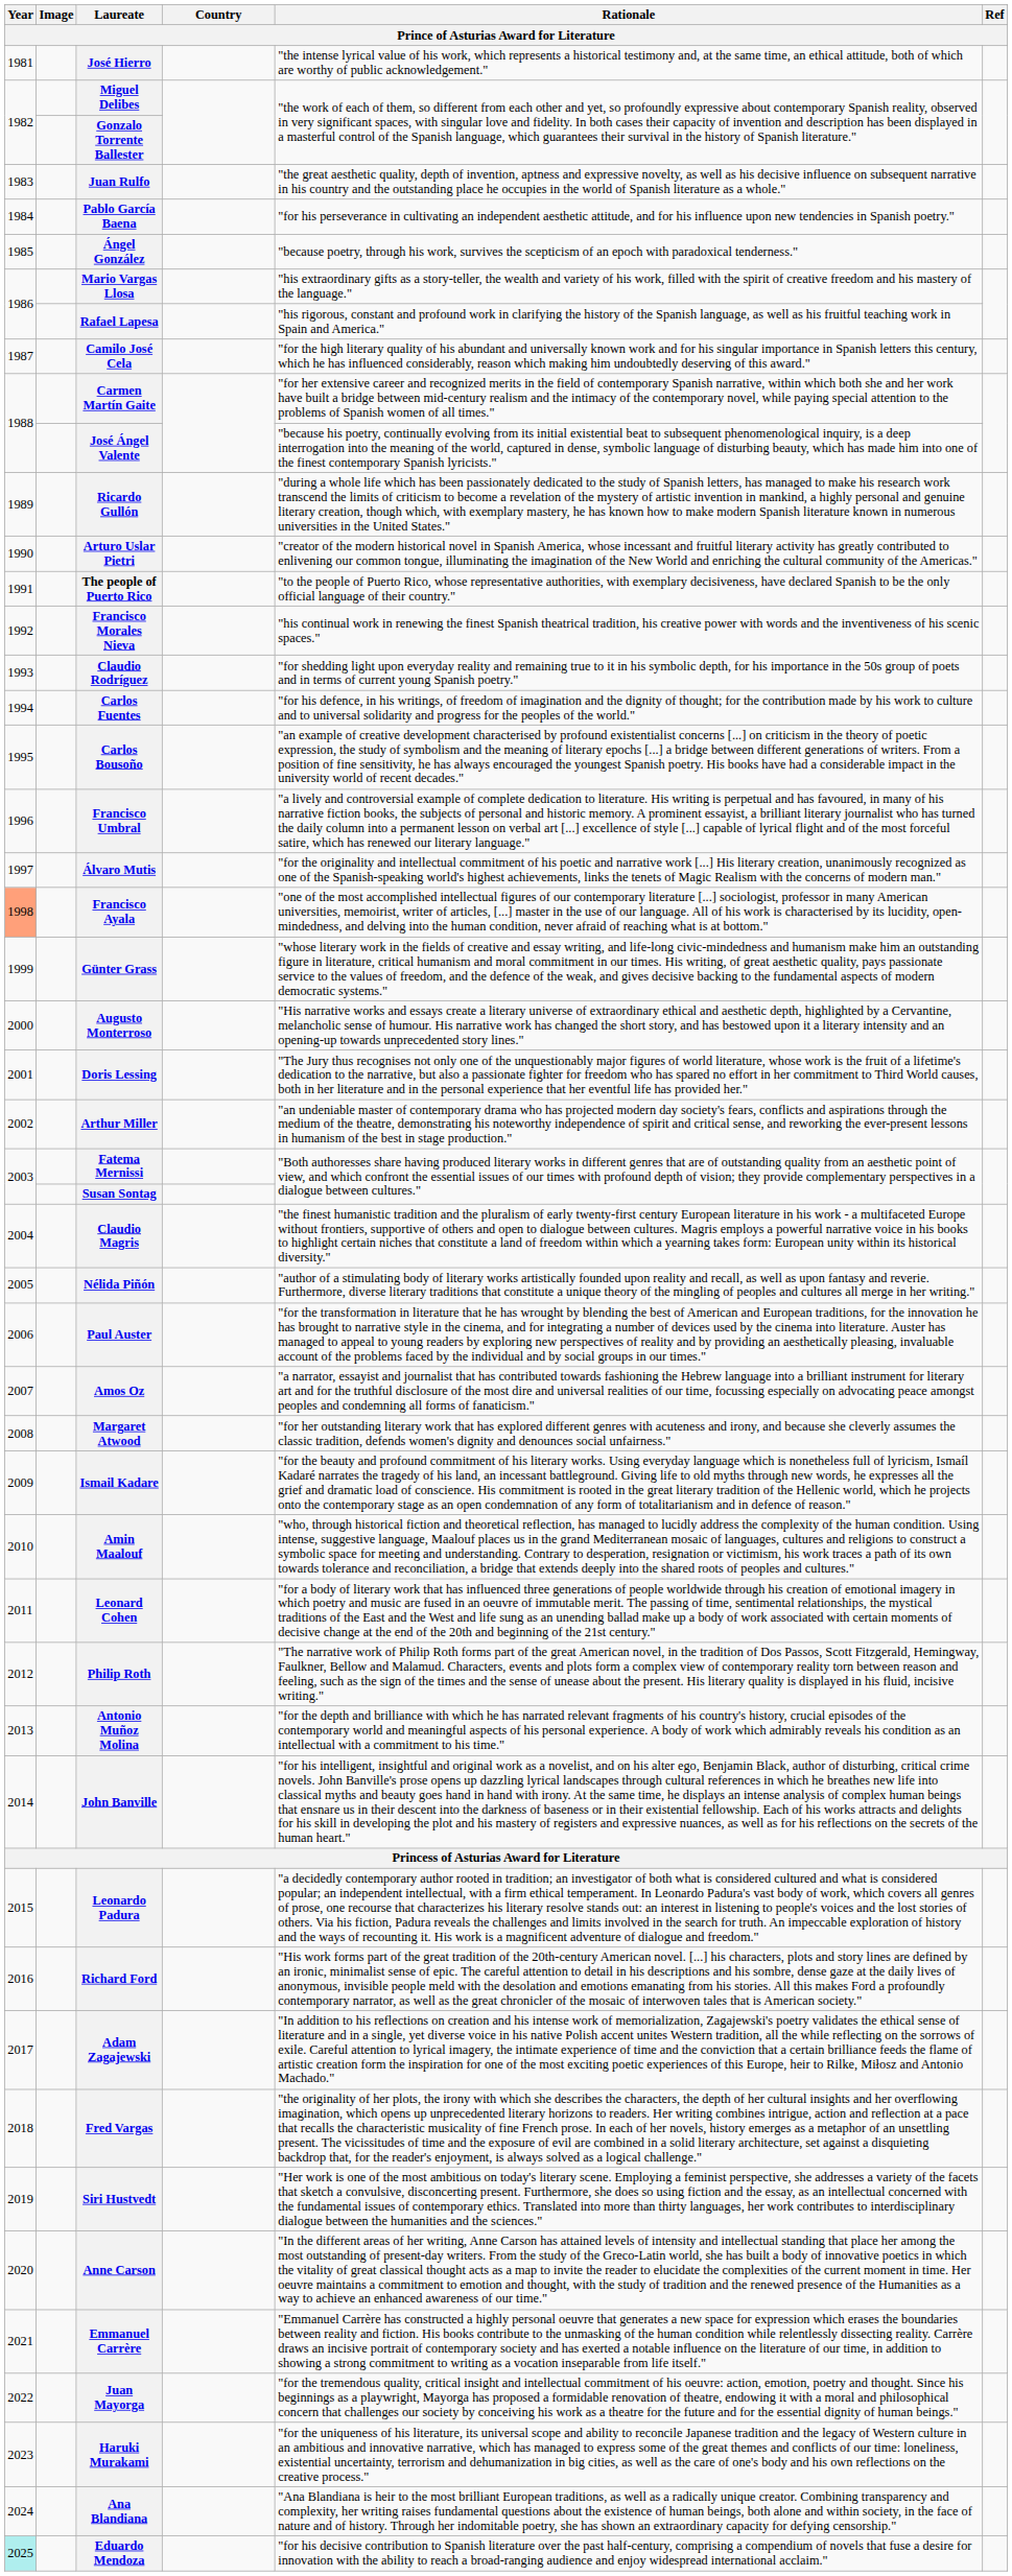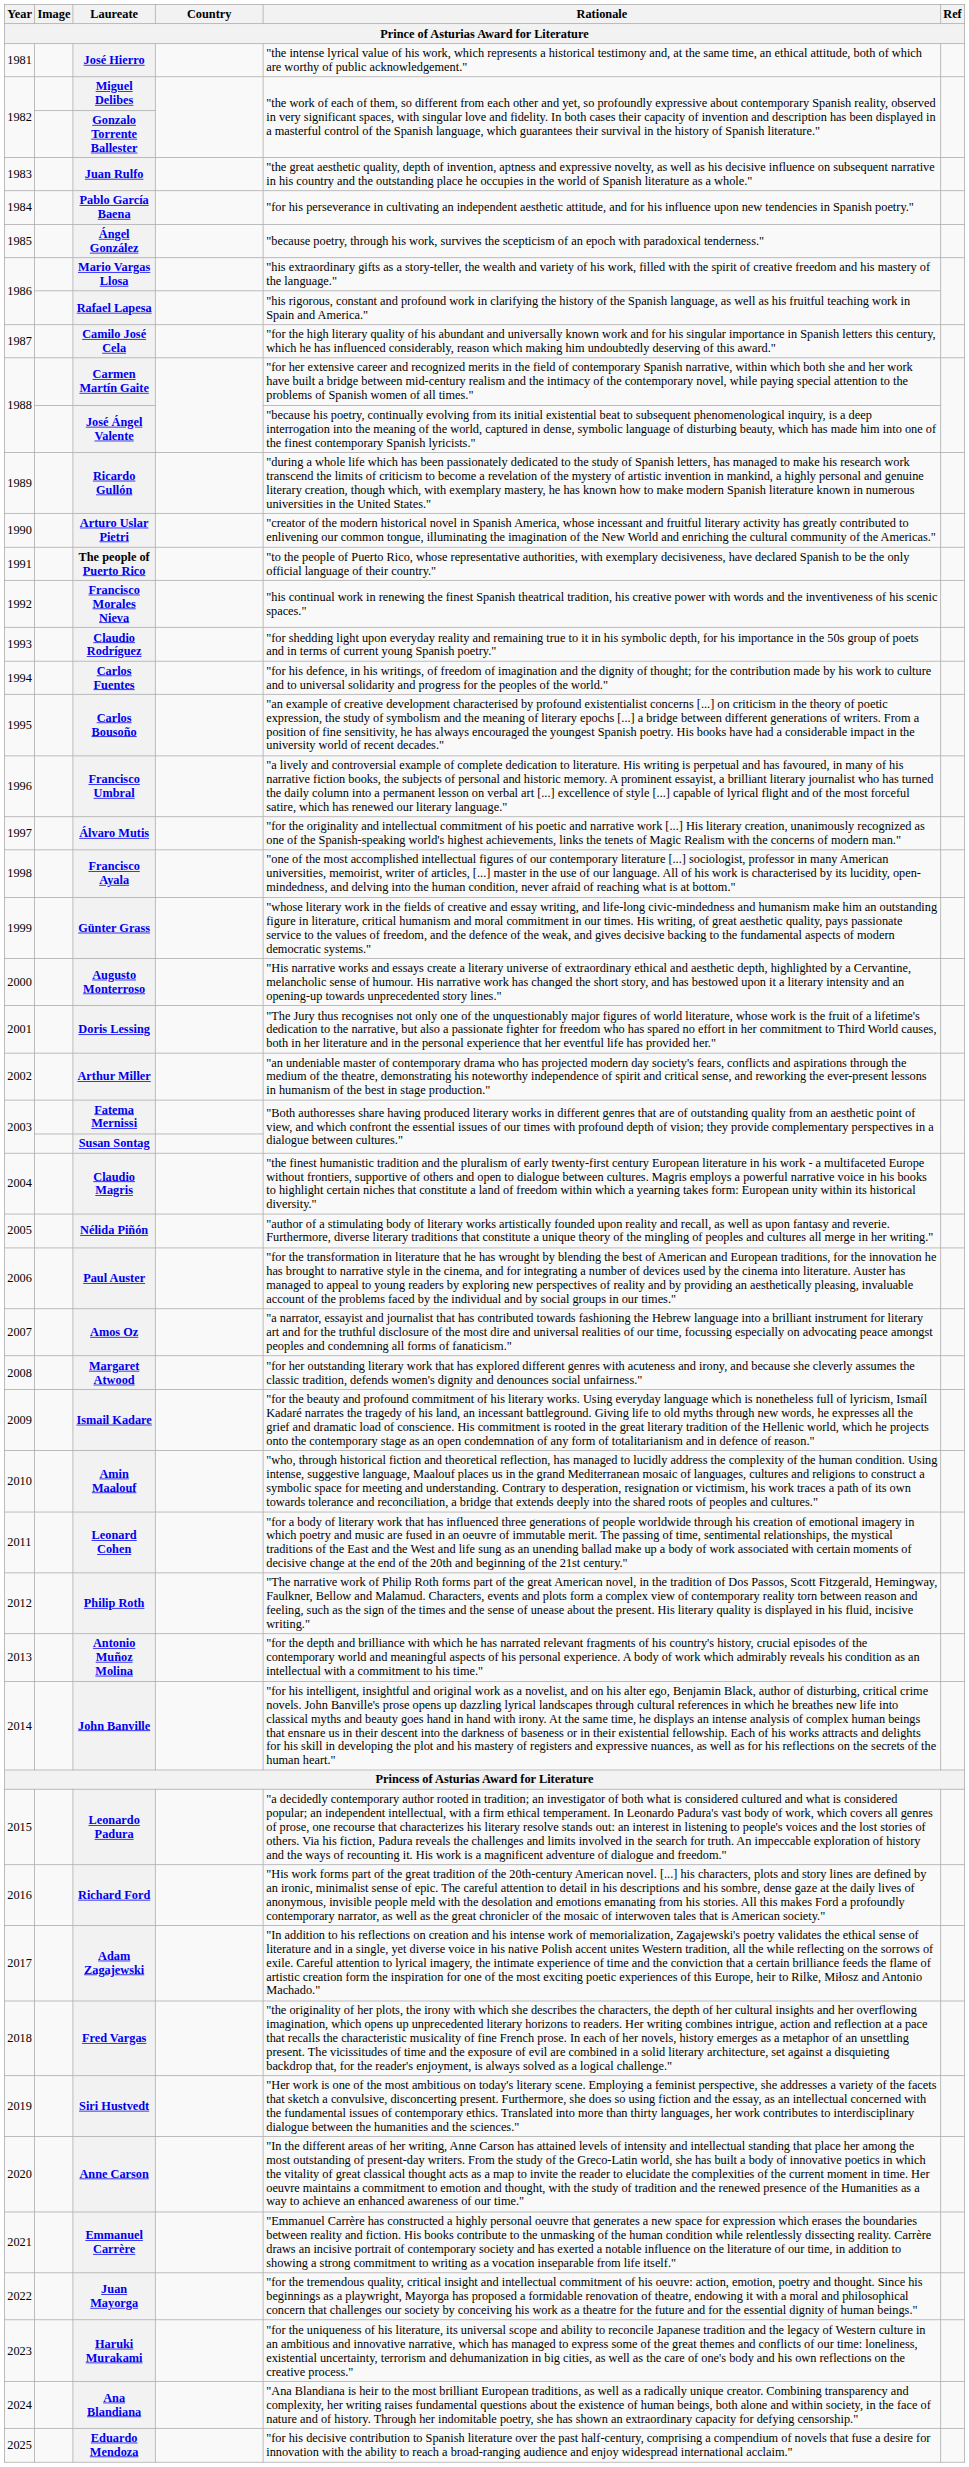Francisco Ayala | Year: lightsalmon background -> no background
Eduardo Mendoza | Year: paleturquoise background -> no background
